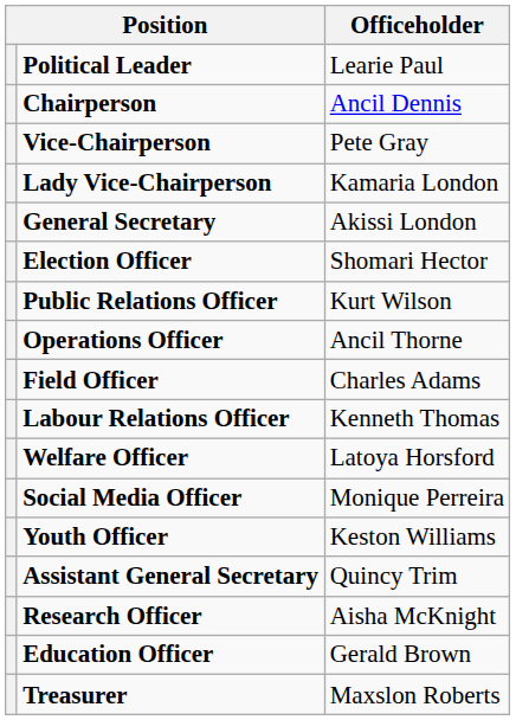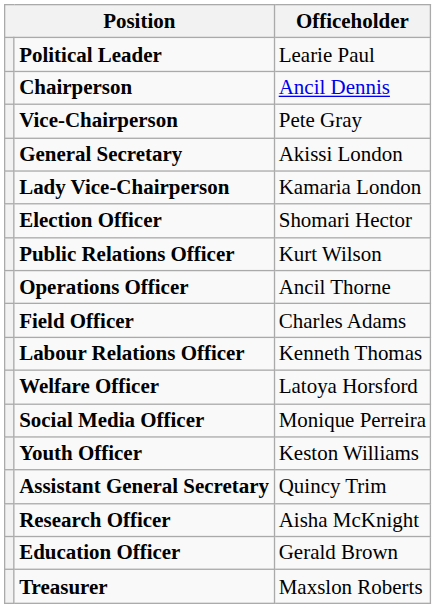rows swapped: Lady Vice-Chairperson <-> General Secretary
